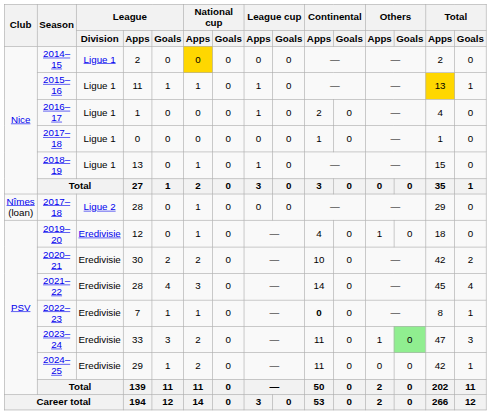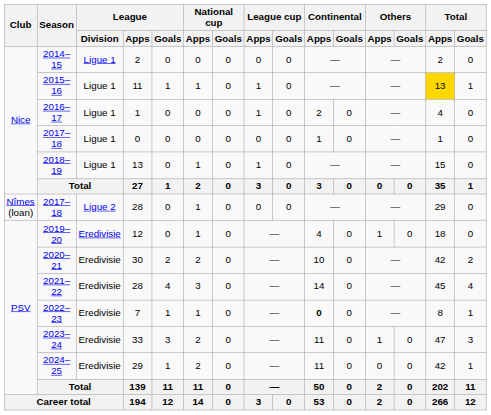2014–15 | National cup / Apps: gold background -> no background
2023–24 | Others / Goals: lightgreen background -> no background
